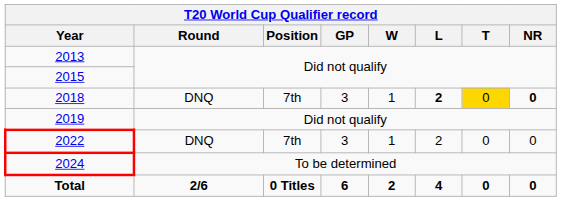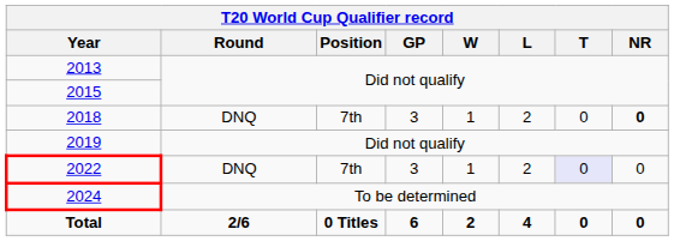2018 | L: bold -> normal
2018 | T: gold background -> no background
2022 | T: no background -> lavender background
